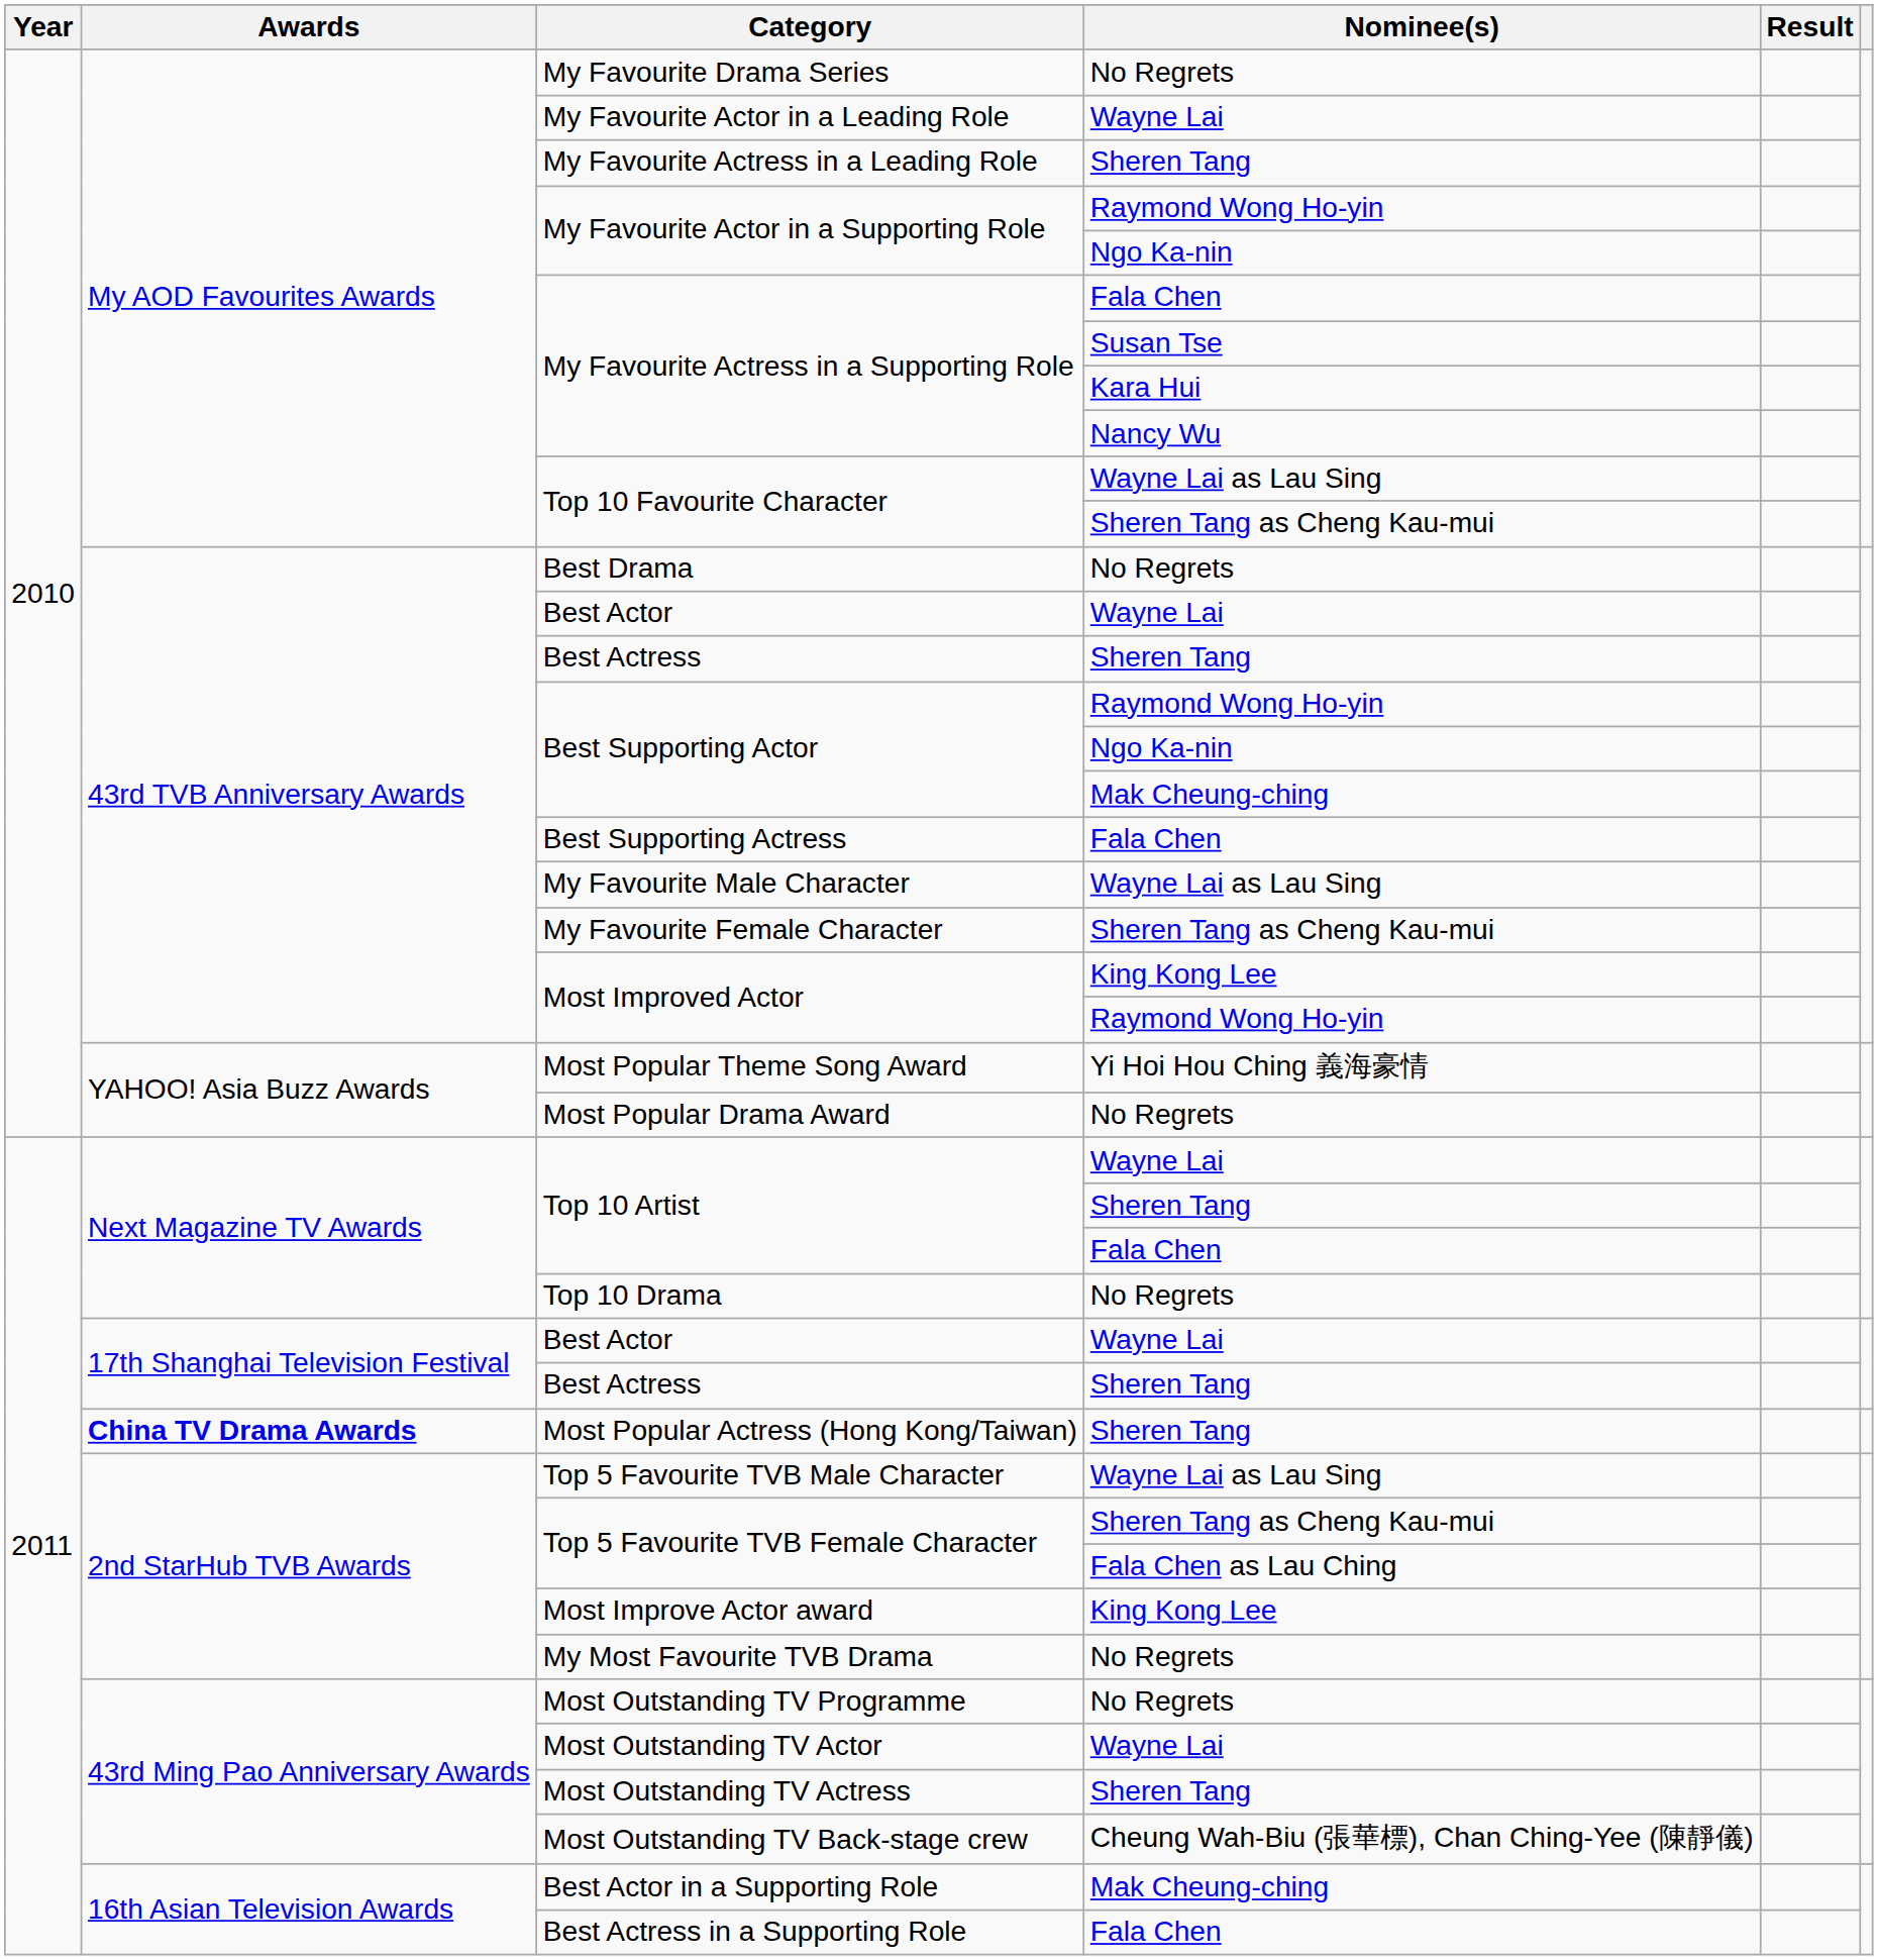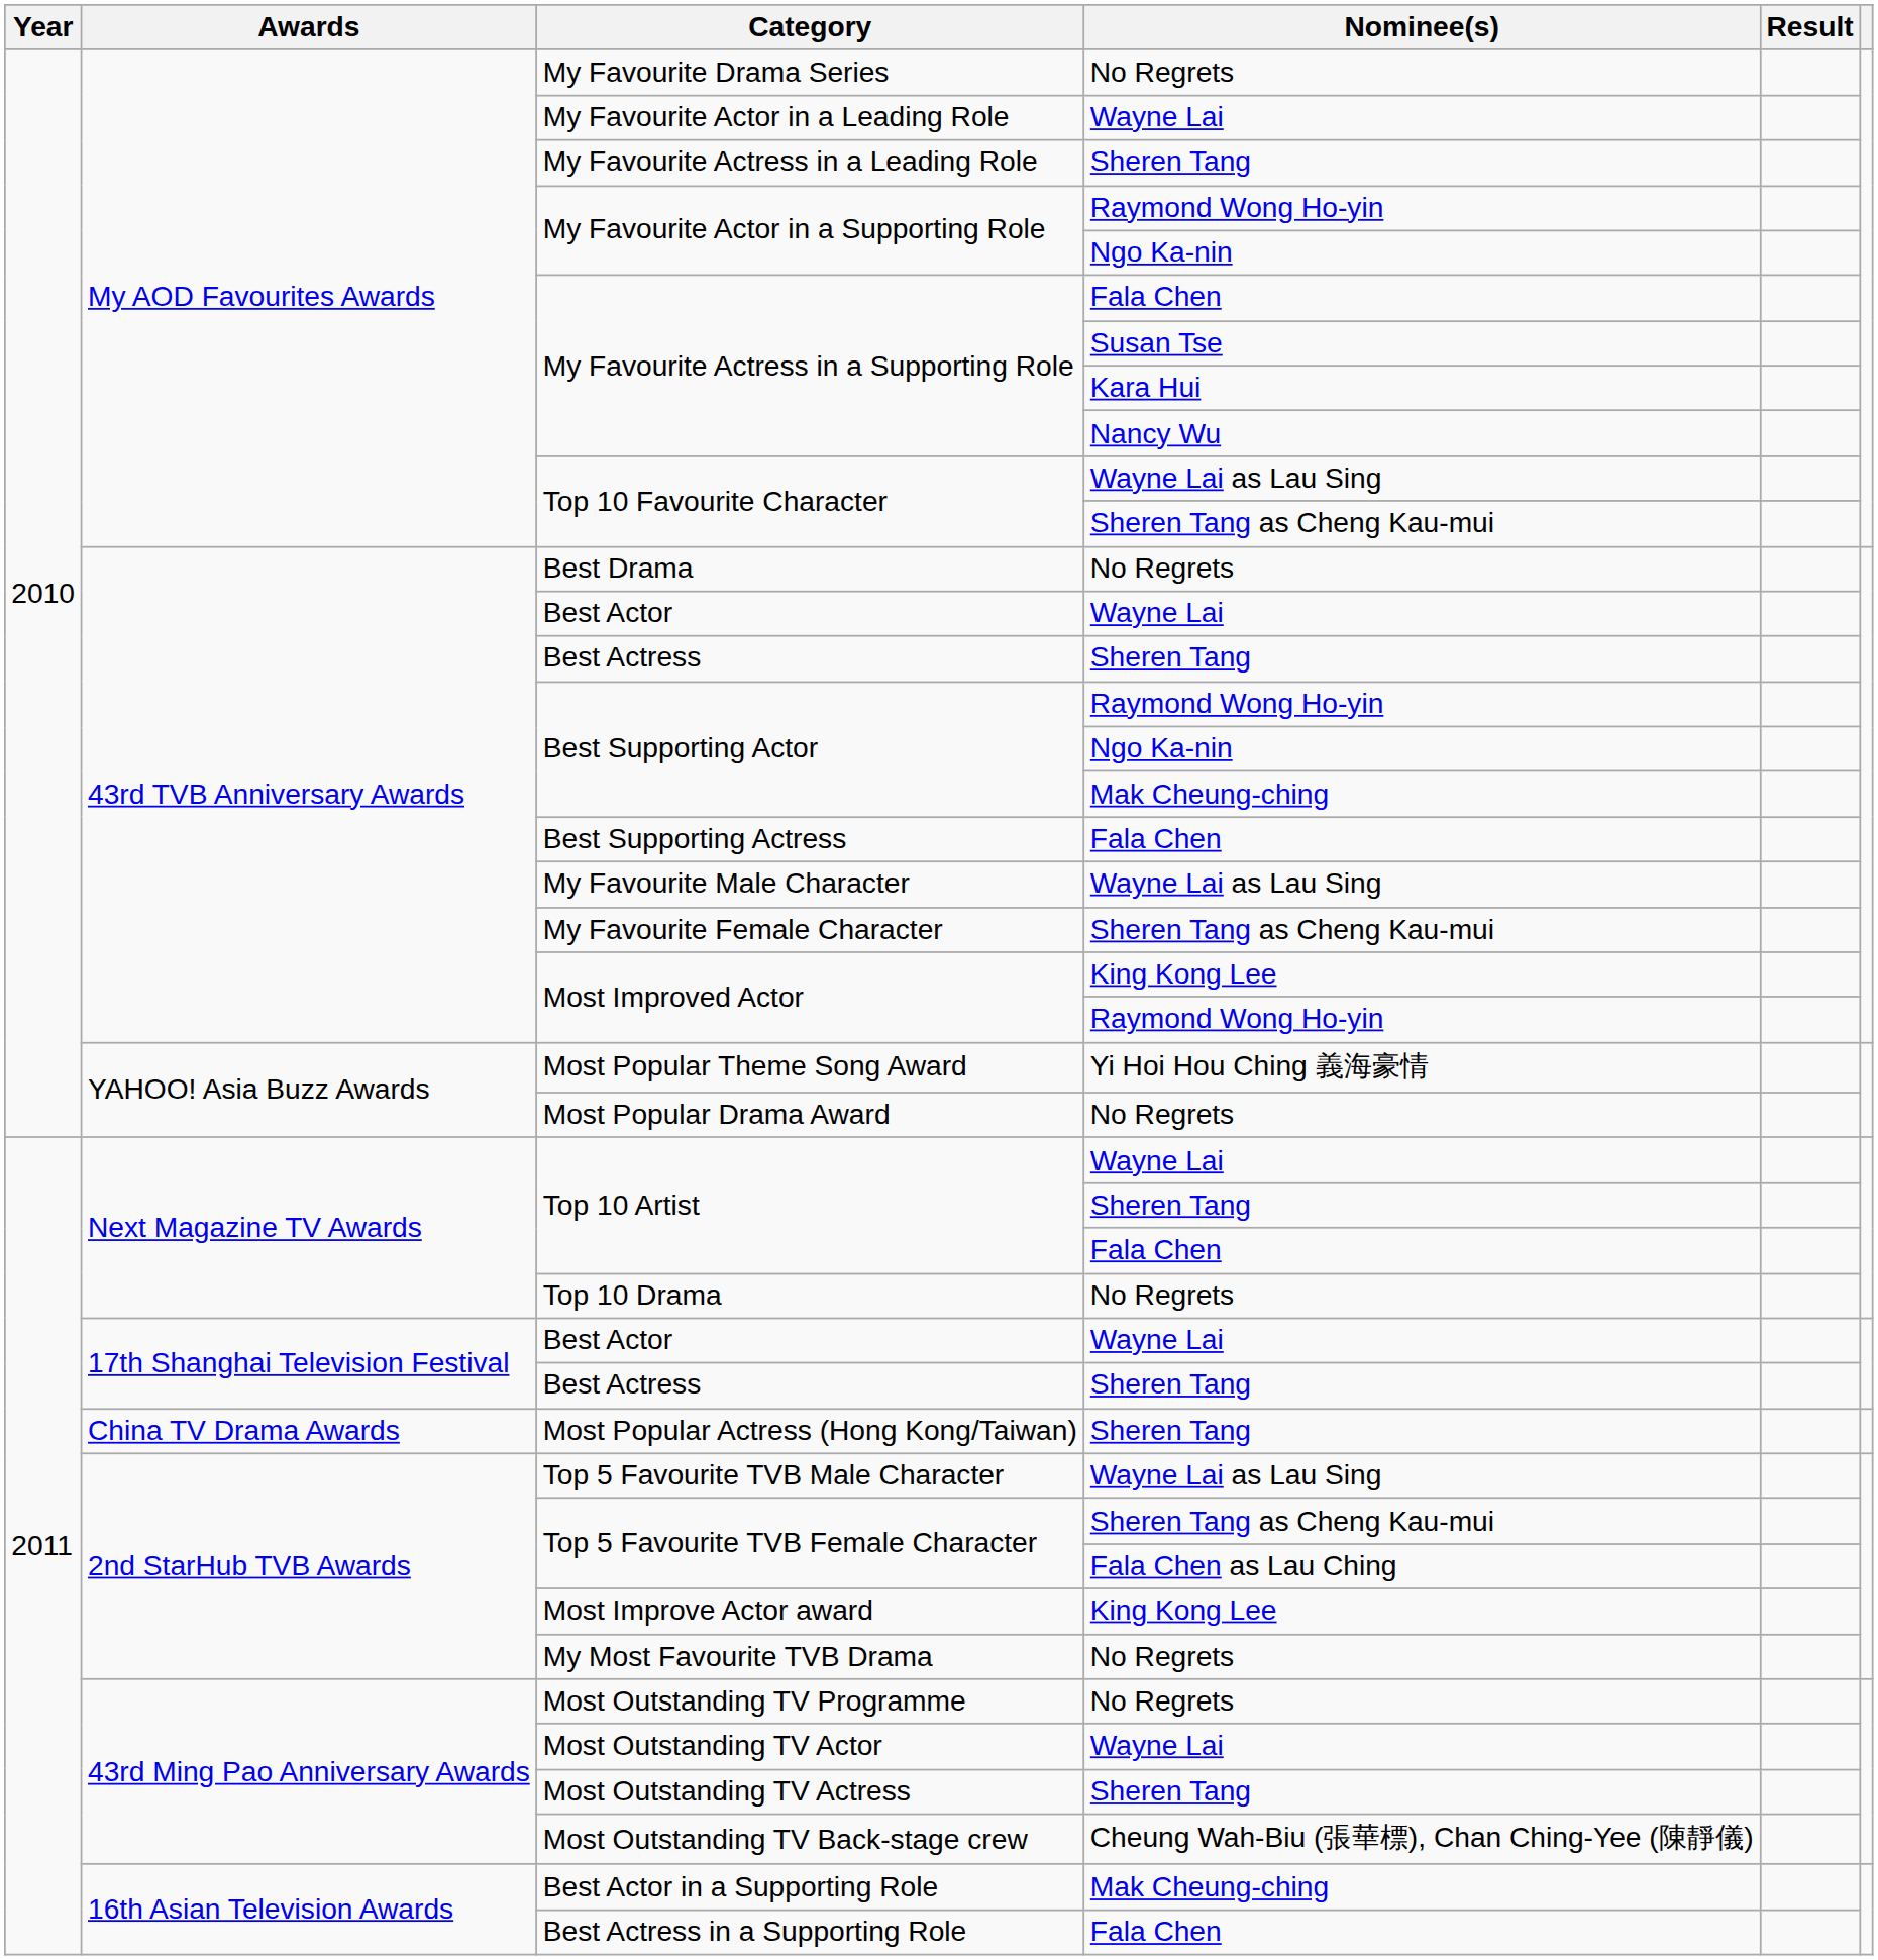Most Popular Actress (Hong Kong/Taiwan) | Awards: bold -> normal
